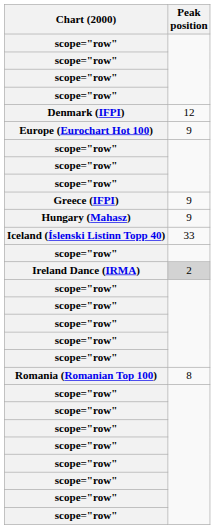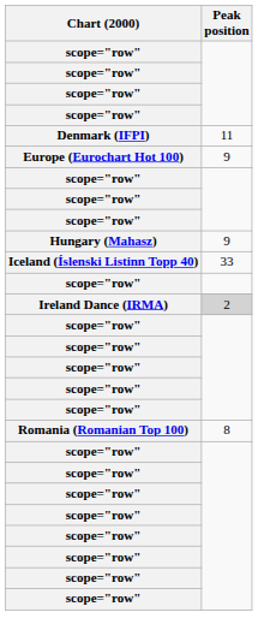Denmark (IFPI) | Peak position: 12 -> 11
- row: Greece (IFPI) | 9
